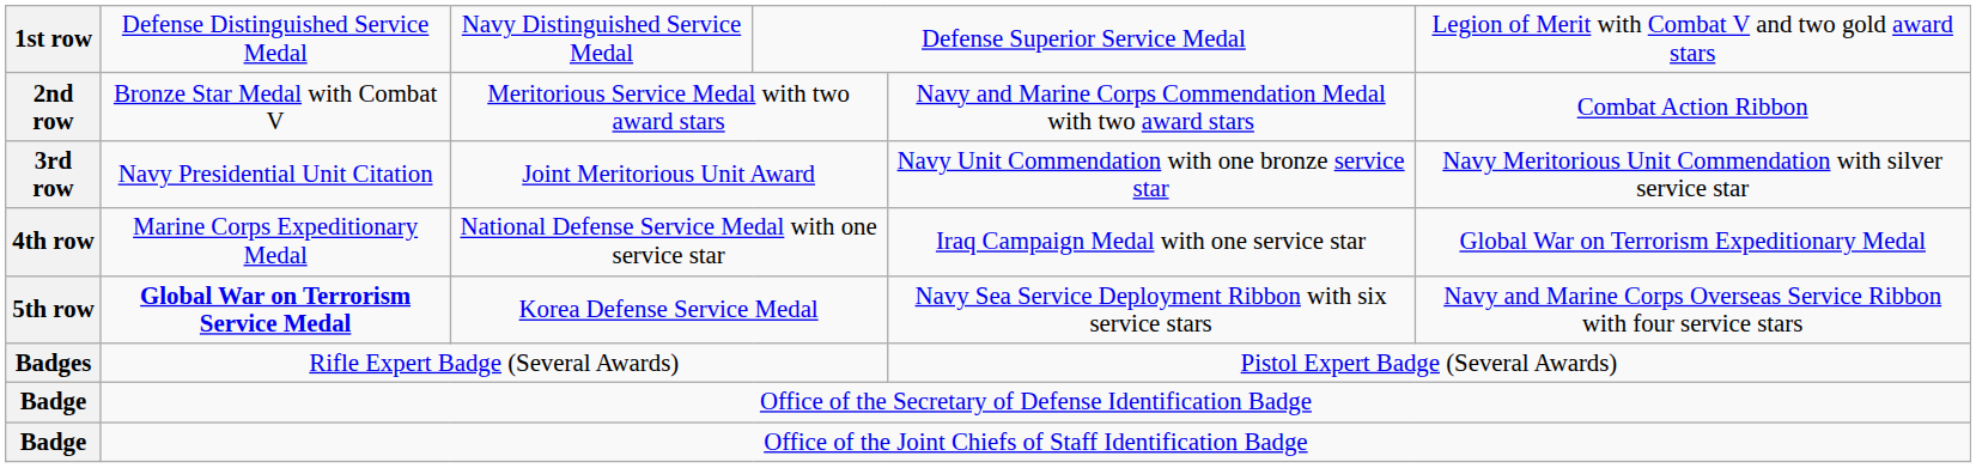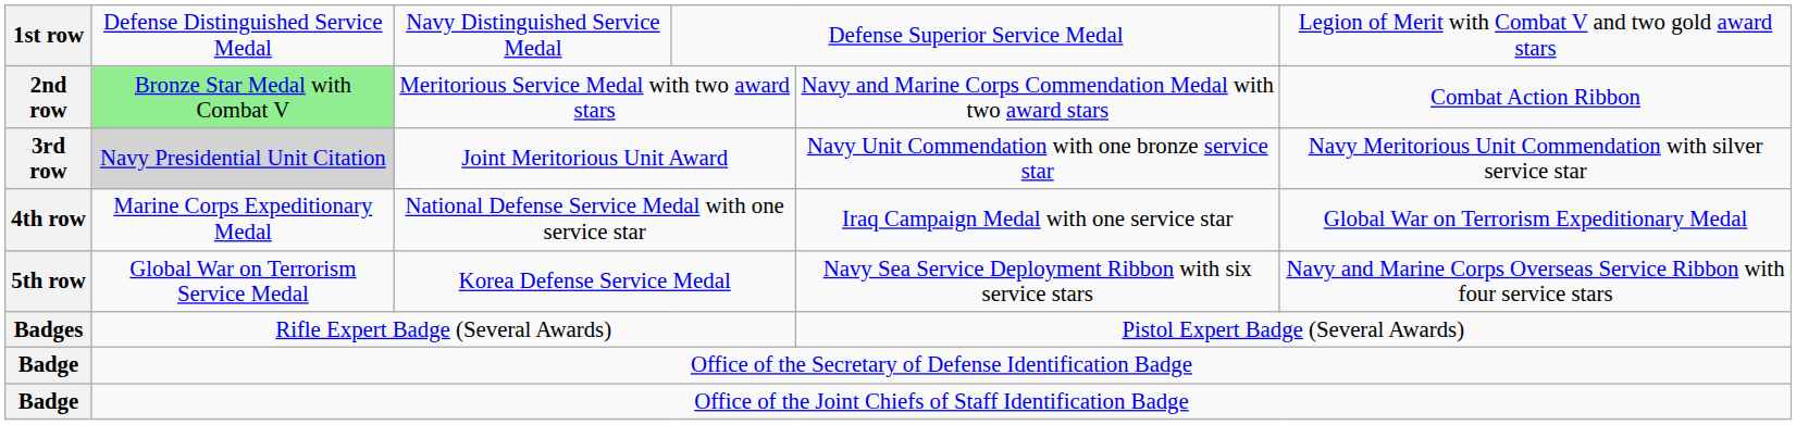Bronze Star Medal with Combat V | column 2: no background -> lightgreen background
Navy Presidential Unit Citation | column 2: no background -> lightgrey background
Global War on Terrorism Service Medal | column 2: bold -> normal
